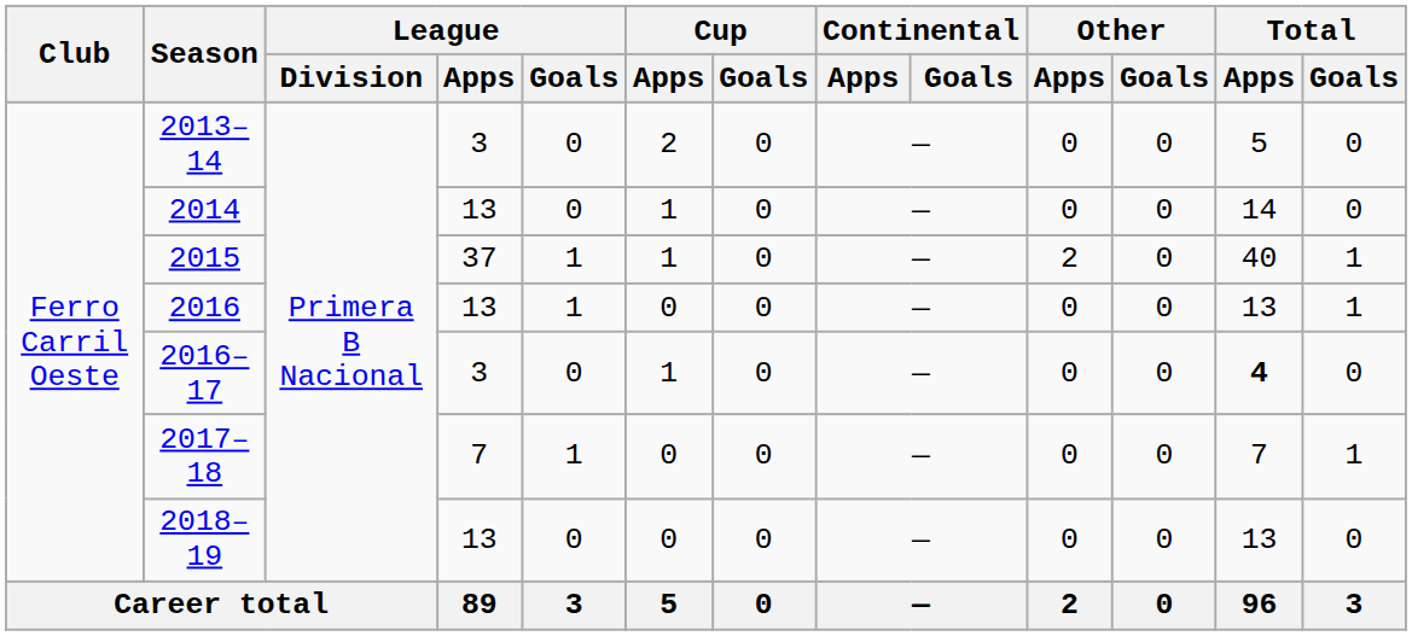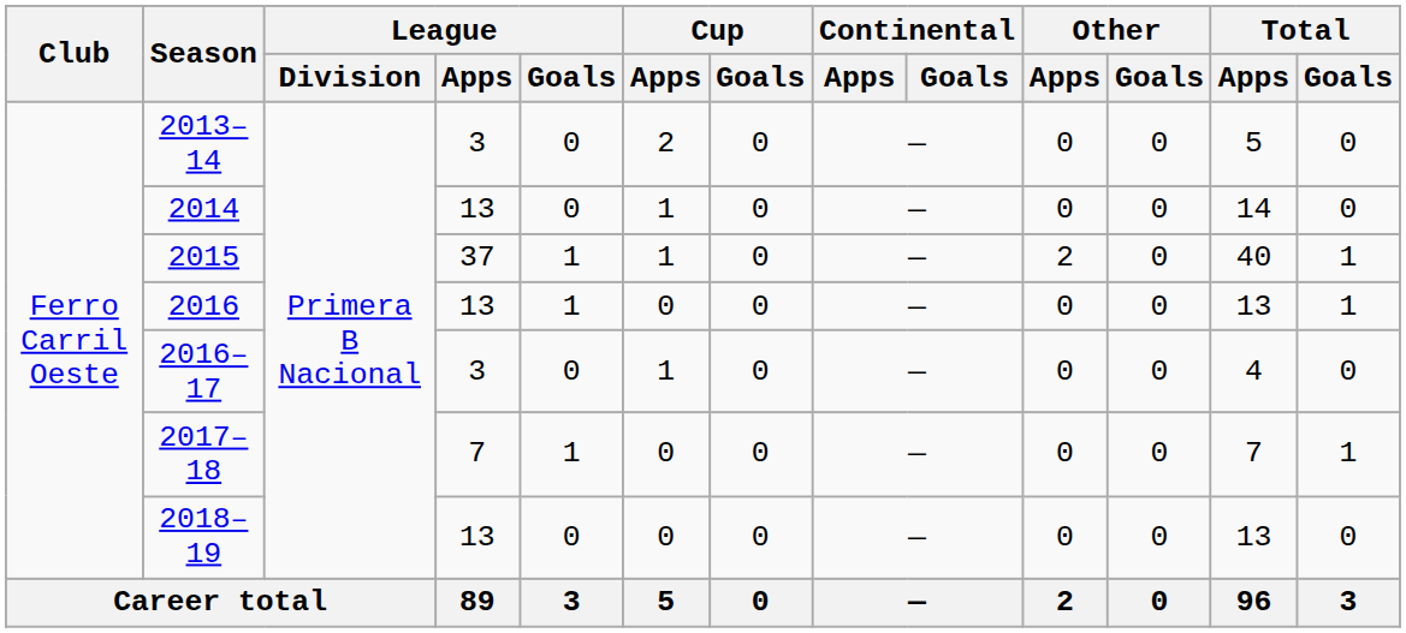2016–17 | Total / Apps: bold -> normal
